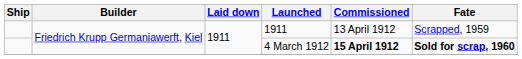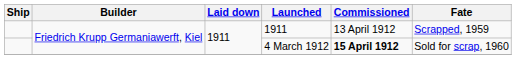4 March 1912 | Fate: bold -> normal
